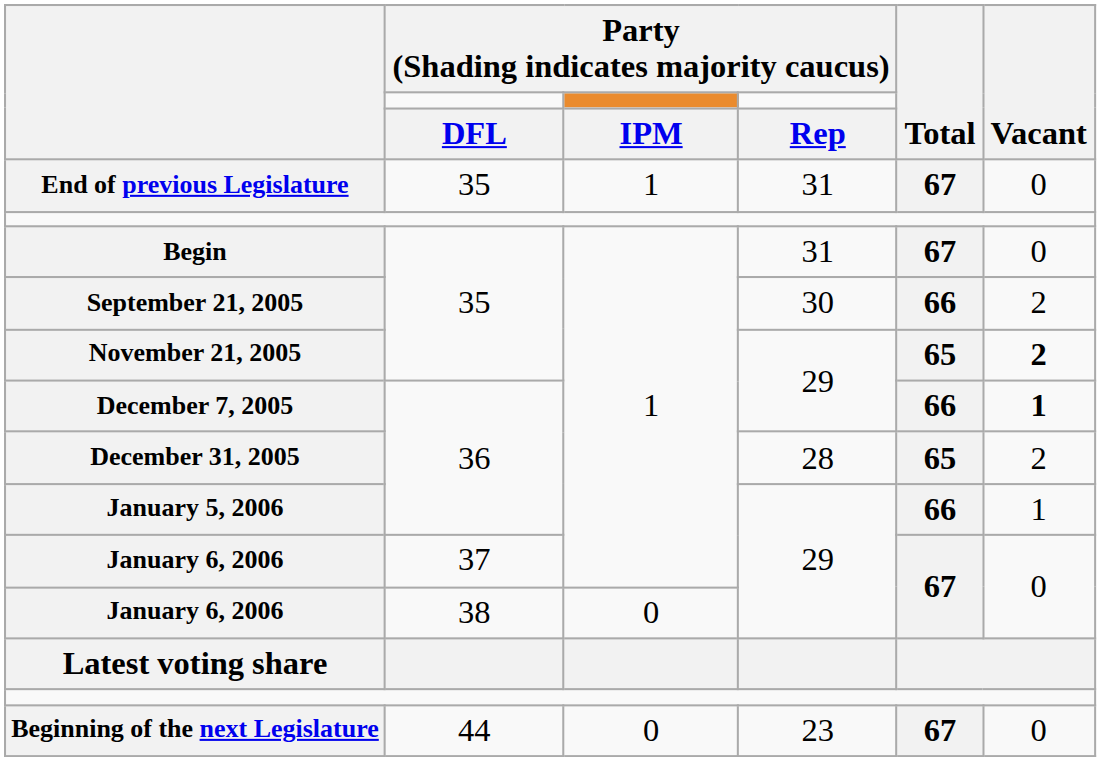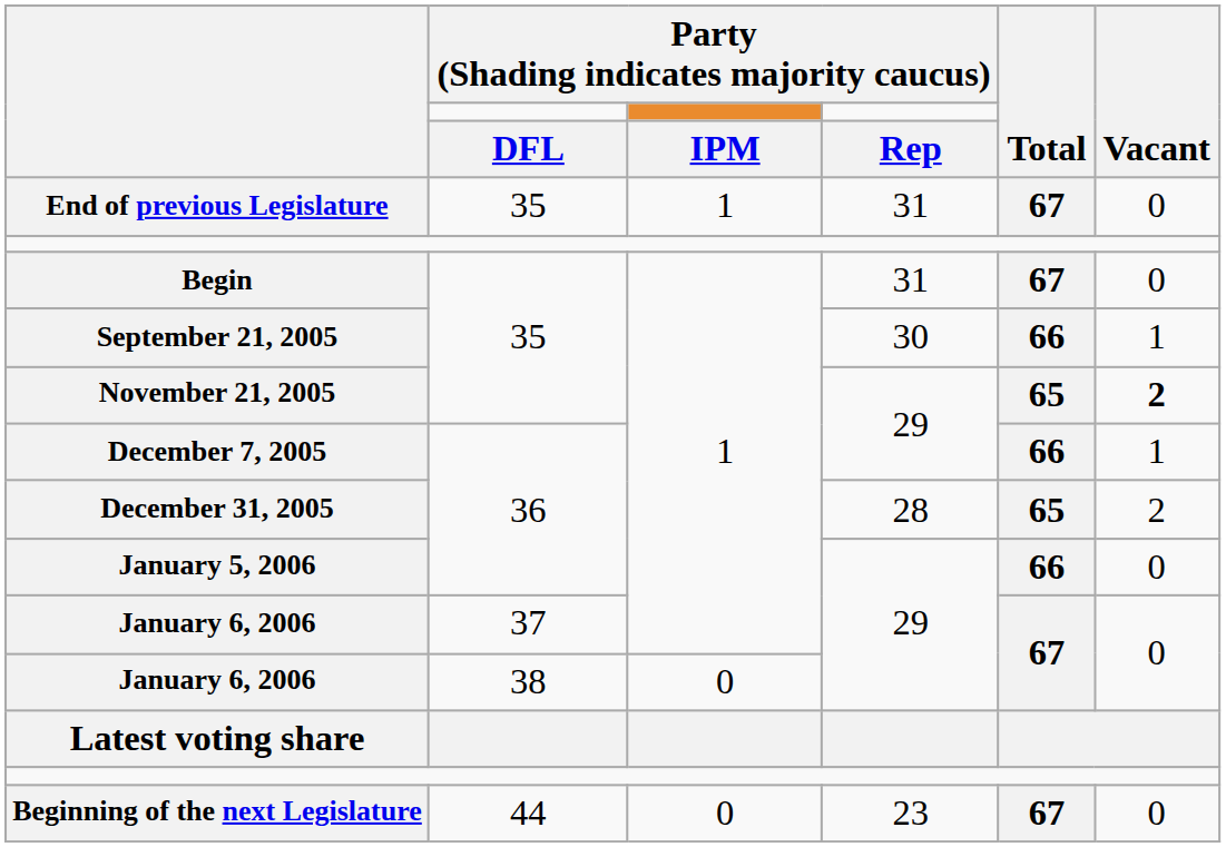September 21, 2005 | Vacant: 2 -> 1
December 7, 2005 | Vacant: bold -> normal
January 5, 2006 | Vacant: 1 -> 0
